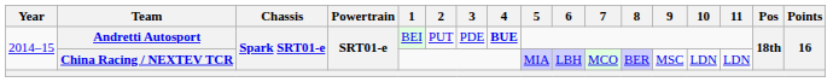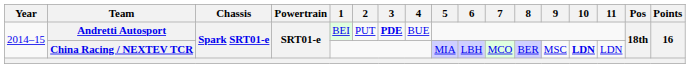Andretti Autosport | 3: normal -> bold
Andretti Autosport | 4: bold -> normal
China Racing / NEXTEV TCR | 10: normal -> bold
